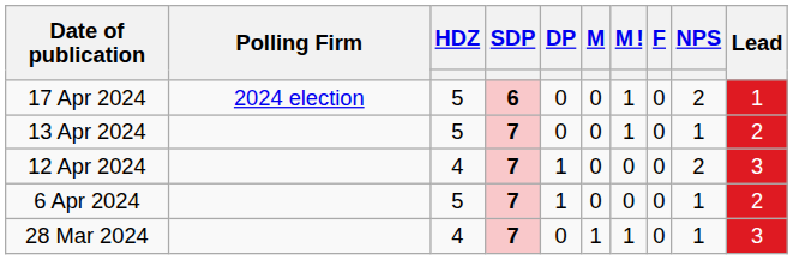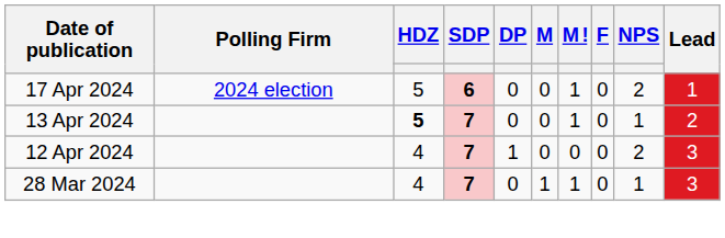13 Apr 2024 | HDZ: normal -> bold
- row: 6 Apr 2024 | 5 | 7 | 1 | 0 | 0 | 0 | 1 | 2
